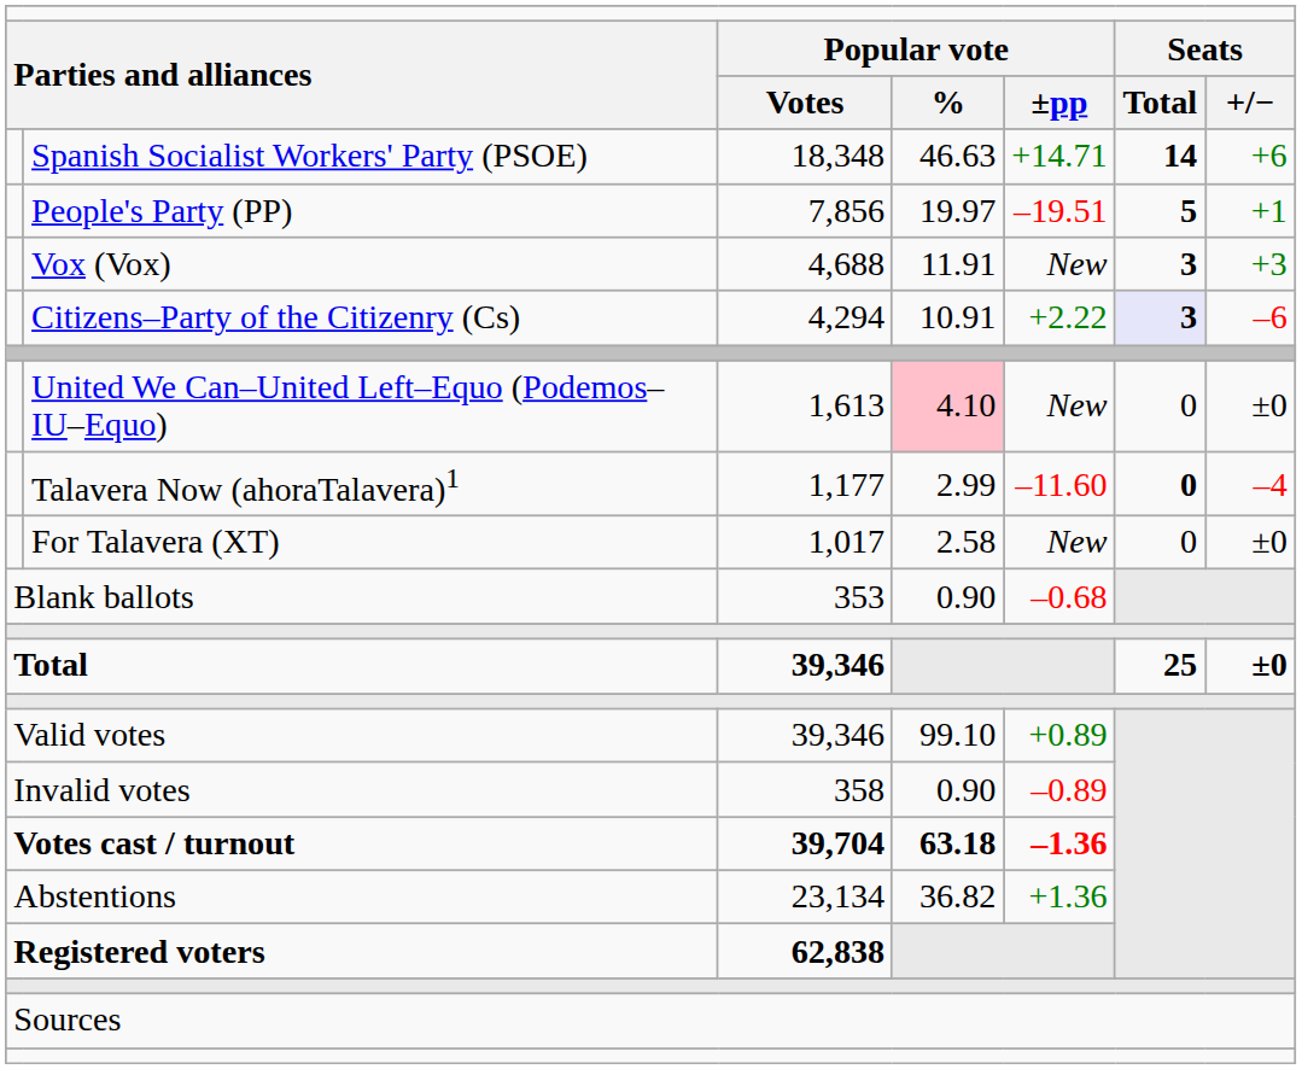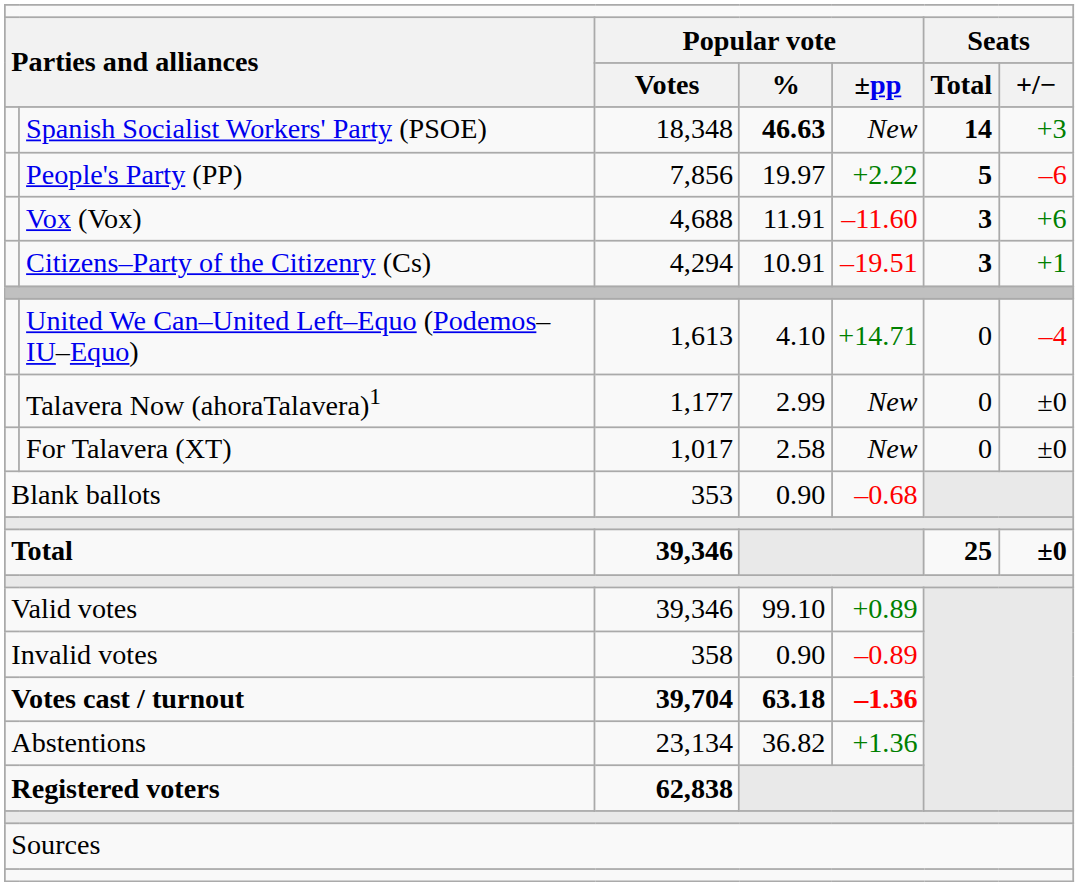Spanish Socialist Workers' Party (PSOE) | column 4: normal -> bold
Spanish Socialist Workers' Party (PSOE) | column 5: +14.71 -> New
Spanish Socialist Workers' Party (PSOE) | column 7: +6 -> +3
People's Party (PP) | column 5: –19.51 -> +2.22
People's Party (PP) | column 7: +1 -> –6
Vox (Vox) | column 5: New -> –11.60
Vox (Vox) | column 7: +3 -> +6
Citizens–Party of the Citizenry (Cs) | column 5: +2.22 -> –19.51
Citizens–Party of the Citizenry (Cs) | column 6: lavender background -> no background
Citizens–Party of the Citizenry (Cs) | column 7: –6 -> +1
United We Can–United Left–Equo (Podemos–IU–Equo) | column 4: pink background -> no background
United We Can–United Left–Equo (Podemos–IU–Equo) | column 5: New -> +14.71
United We Can–United Left–Equo (Podemos–IU–Equo) | column 7: ±0 -> –4
Talavera Now (ahoraTalavera)1 | column 5: –11.60 -> New
Talavera Now (ahoraTalavera)1 | column 6: bold -> normal
Talavera Now (ahoraTalavera)1 | column 7: –4 -> ±0
